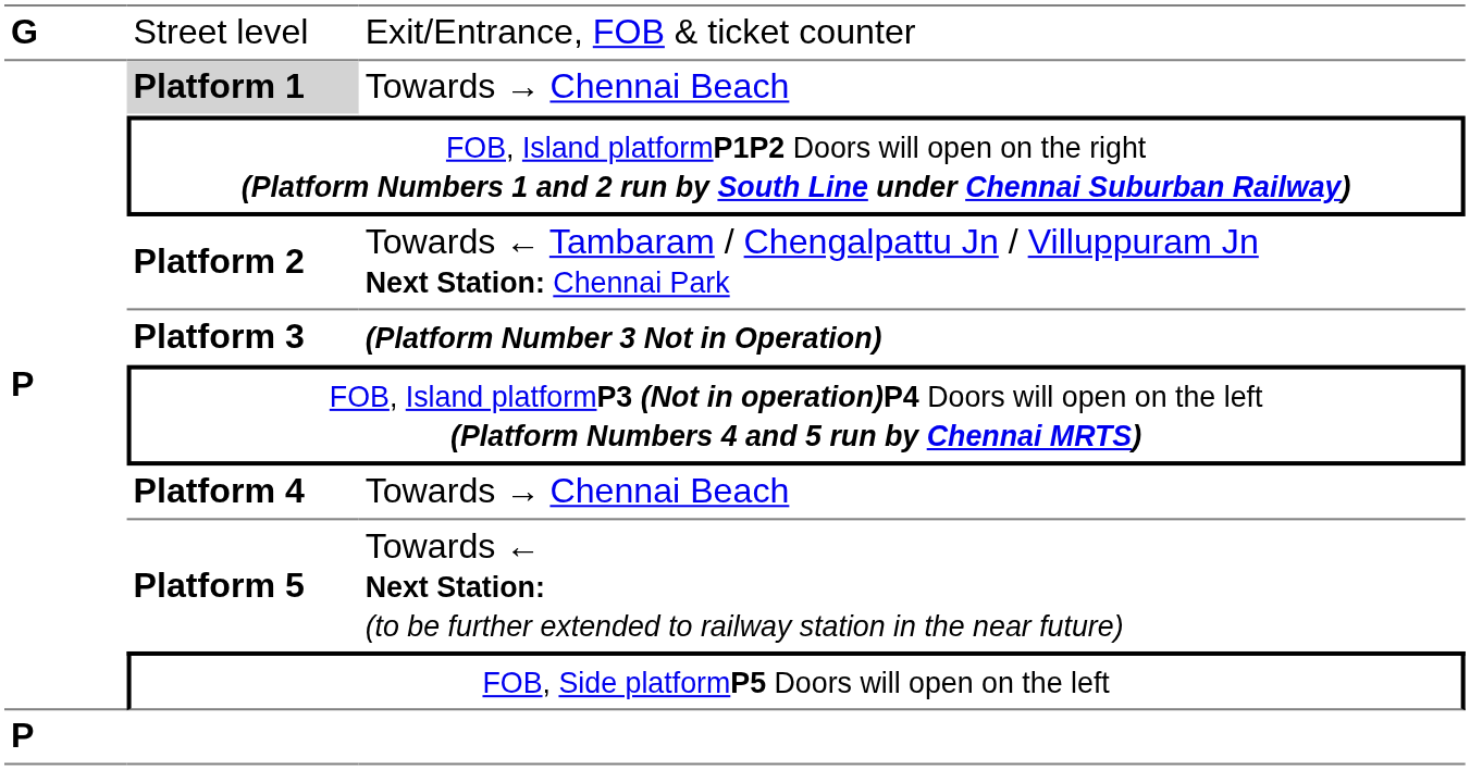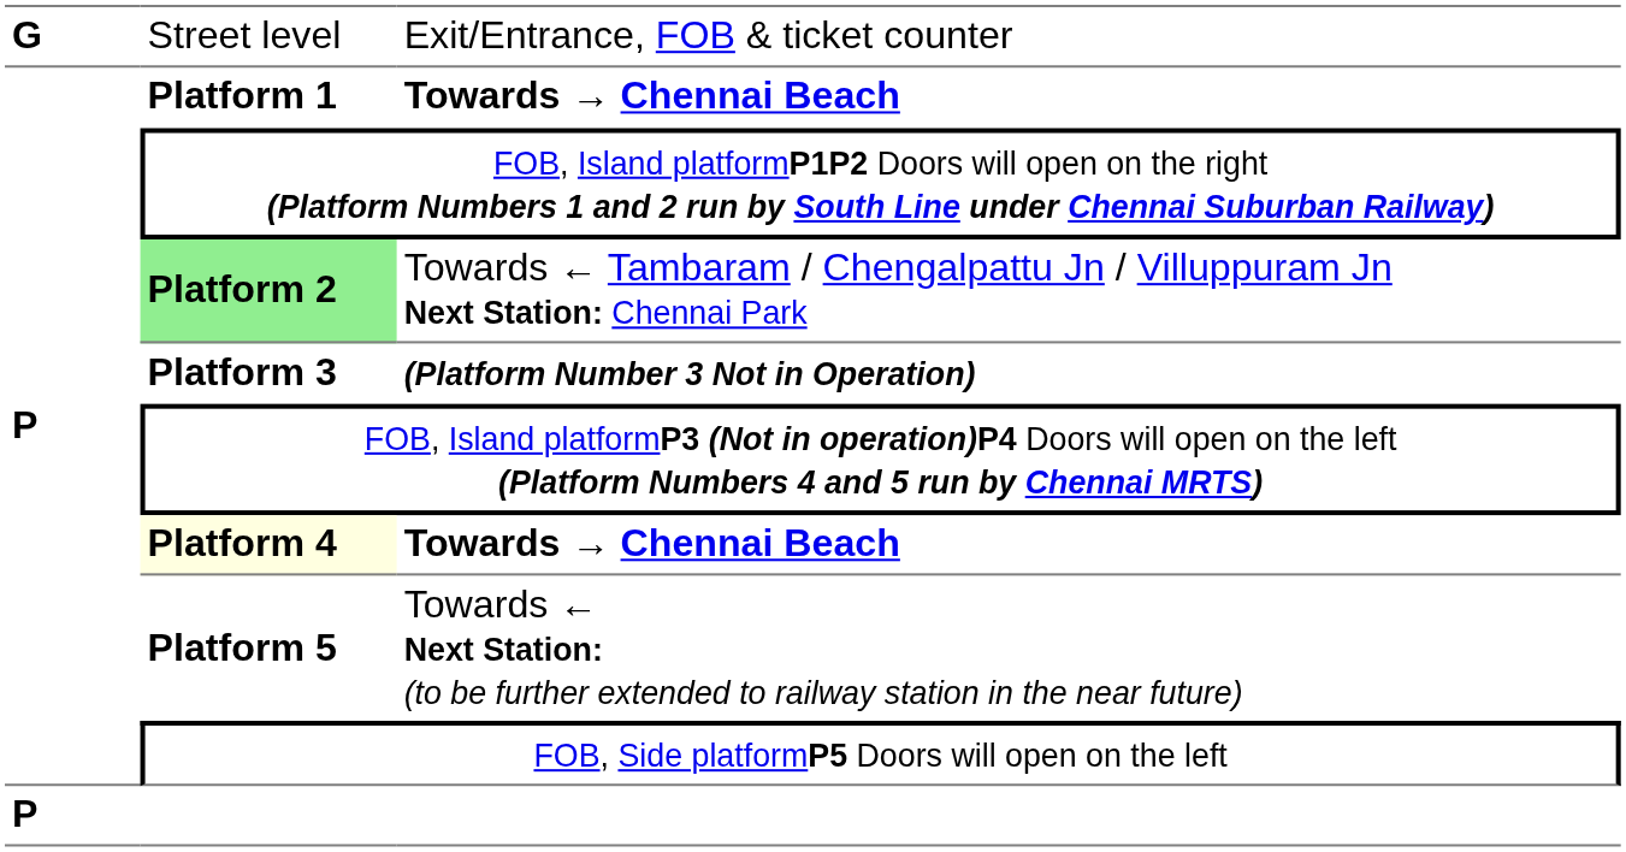Platform 1 | column 2: lightgrey background -> no background
Platform 1 | column 3: normal -> bold
Platform 2 | column 2: no background -> lightgreen background
Platform 4 | column 2: no background -> lightyellow background
Platform 4 | column 3: normal -> bold
